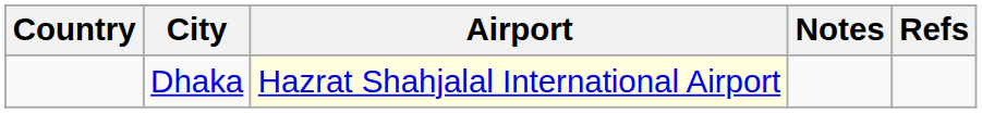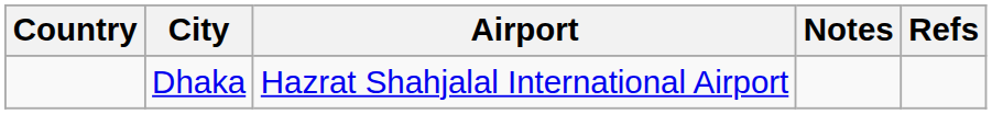Dhaka | Airport: lightyellow background -> no background
